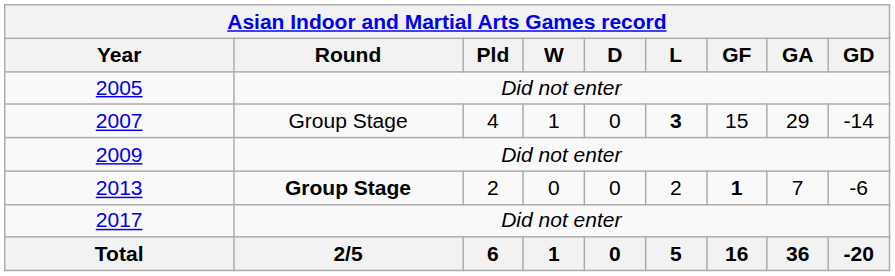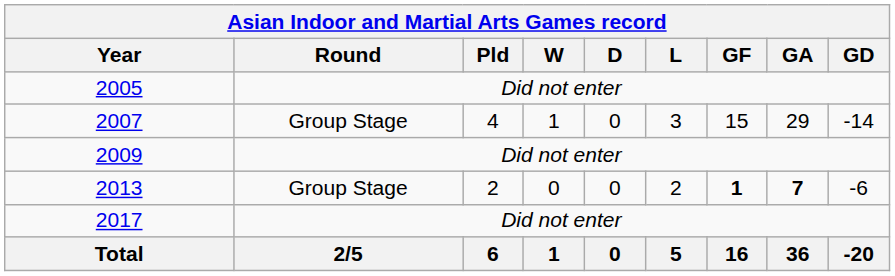2007 | Asian Indoor and Martial Arts Games record / L: bold -> normal
2013 | Asian Indoor and Martial Arts Games record / Round: bold -> normal
2013 | Asian Indoor and Martial Arts Games record / GA: normal -> bold
